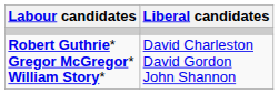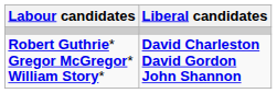Robert Guthrie* Gregor McGregor* William Story* | Liberal candidates: normal -> bold
